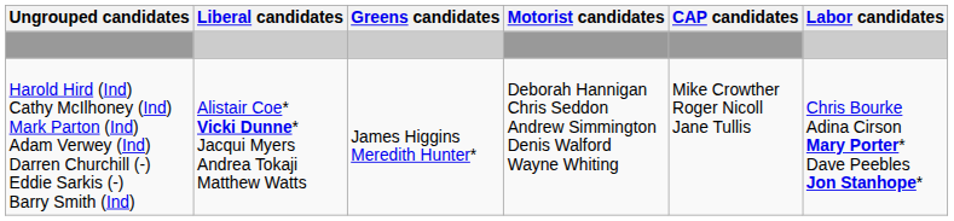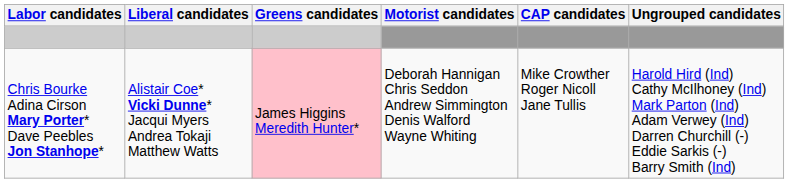columns swapped: Labor candidates <-> Ungrouped candidates
row 3 | Greens candidates: no background -> pink background
